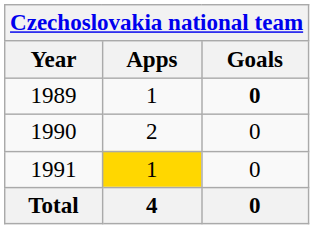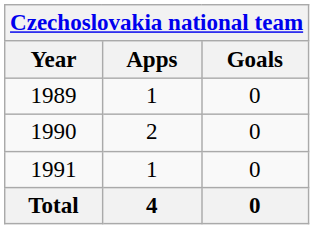1989 | Goals: bold -> normal
1991 | Apps: gold background -> no background
